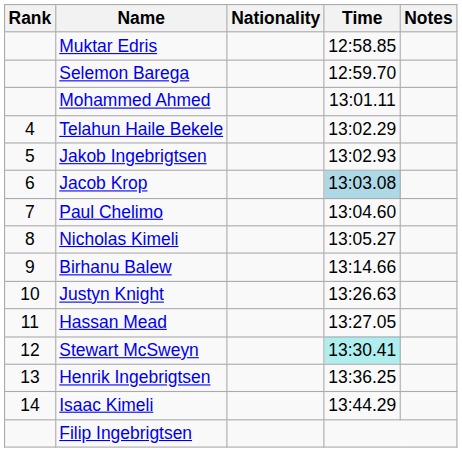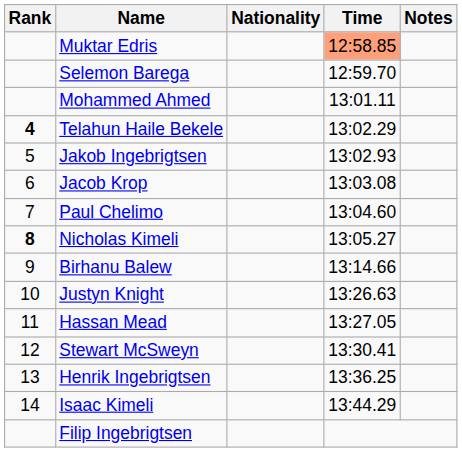Muktar Edris | Time: no background -> lightsalmon background
Telahun Haile Bekele | Rank: normal -> bold
Jacob Krop | Time: lightblue background -> no background
Nicholas Kimeli | Rank: normal -> bold
Stewart McSweyn | Time: paleturquoise background -> no background
